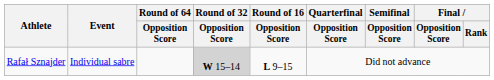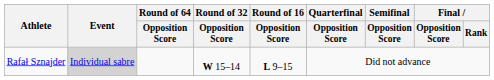Rafał Sznajder | Event: no background -> lightgrey background
Rafał Sznajder | Round of 32 / Opposition Score: lightgrey background -> no background
